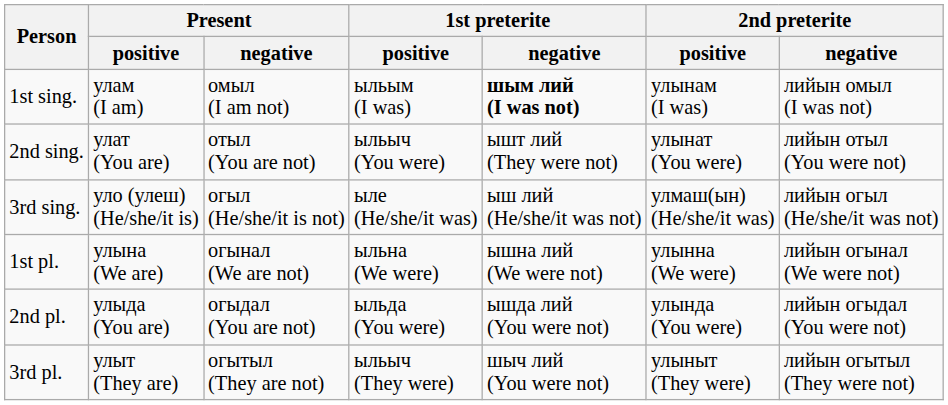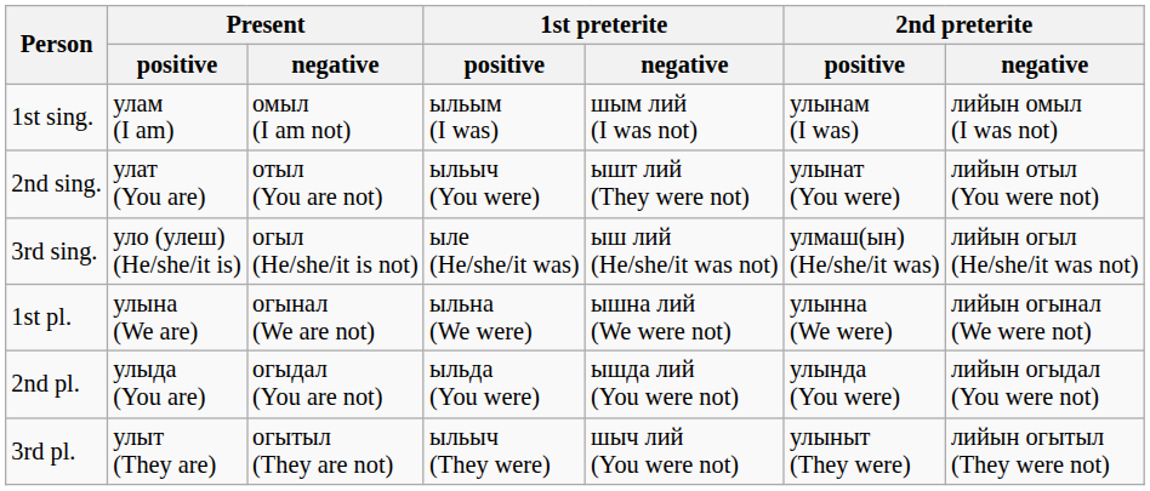1st sing. | 1st preterite / negative: bold -> normal
